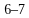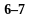row 1 | column 1: normal -> bold
